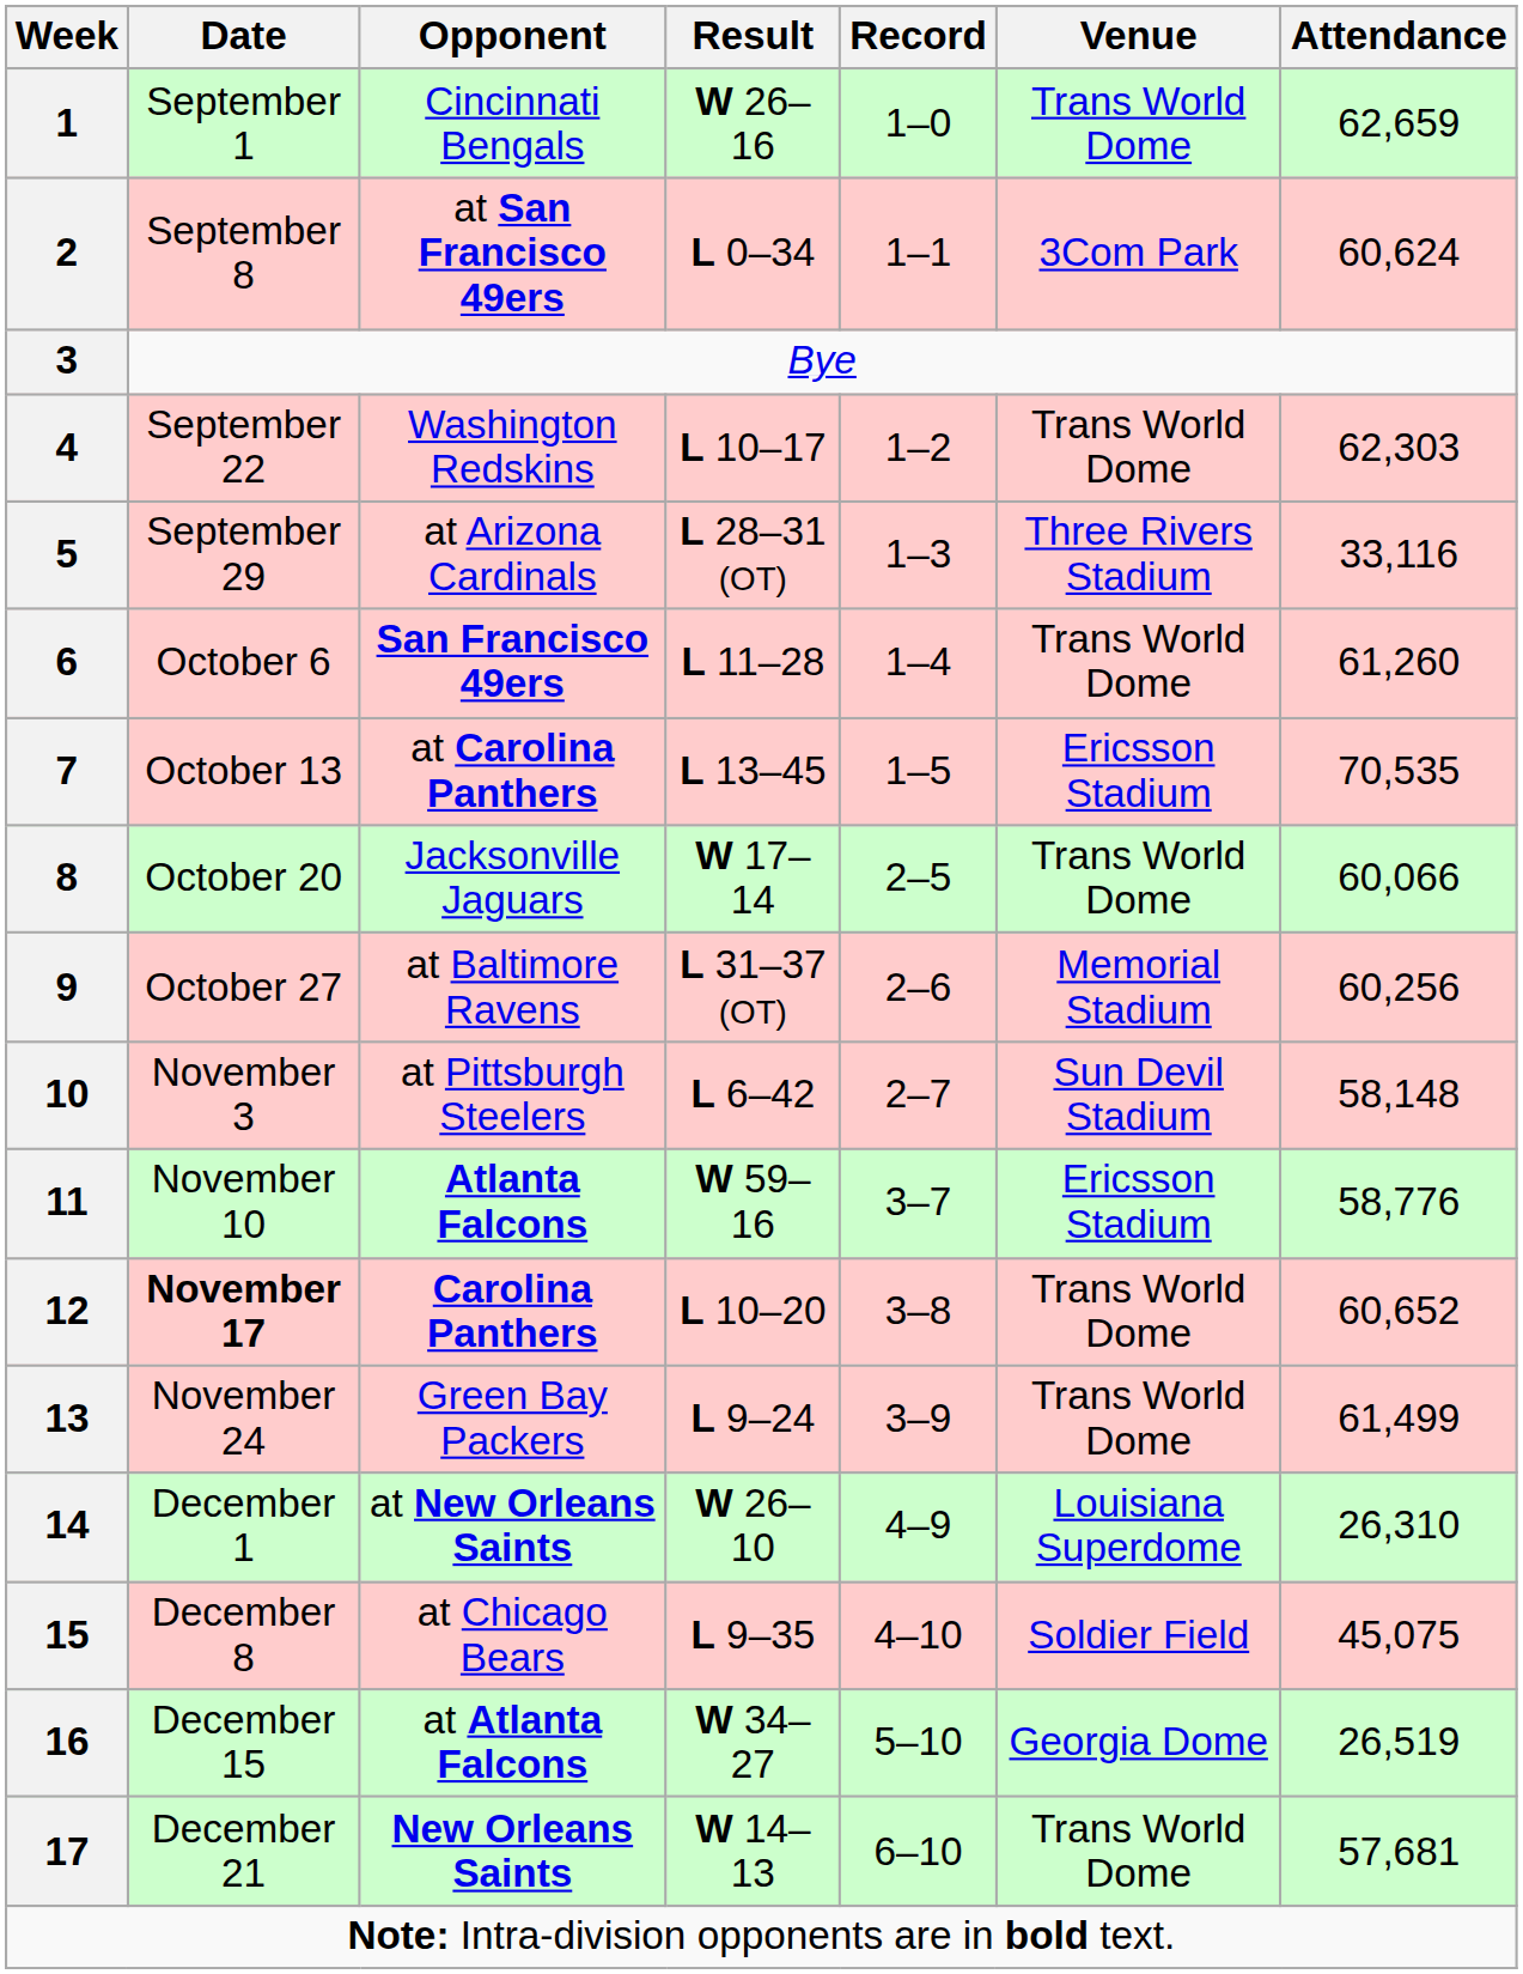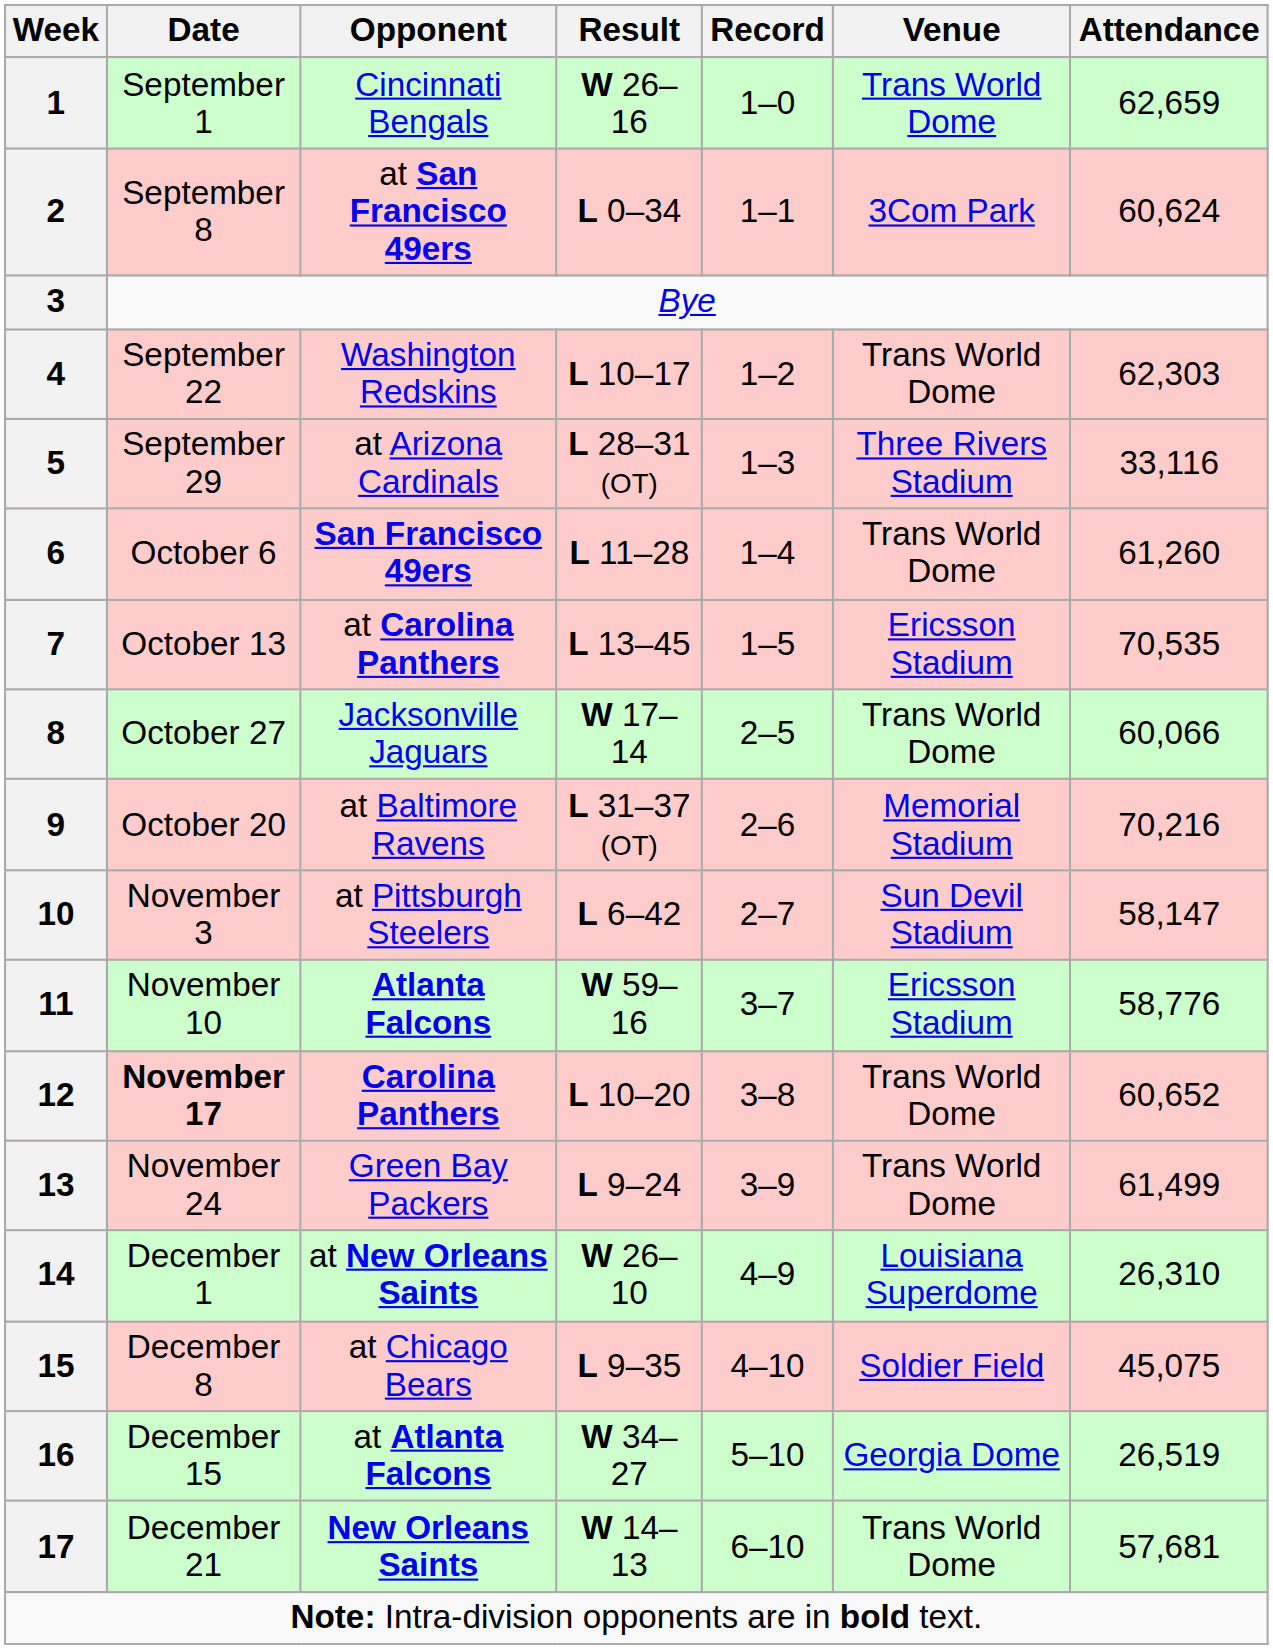8 | Date: October 20 -> October 27
9 | Date: October 27 -> October 20
9 | Attendance: 60,256 -> 70,216
10 | Attendance: 58,148 -> 58,147
